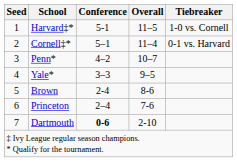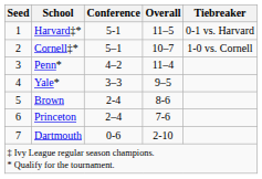Harvard‡* | Tiebreaker: 1-0 vs. Cornell -> 0-1 vs. Harvard
Cornell‡* | Overall: 11–4 -> 10–7
Cornell‡* | Tiebreaker: 0-1 vs. Harvard -> 1-0 vs. Cornell
Penn* | Overall: 10–7 -> 11–4
Dartmouth | Conference: bold -> normal
